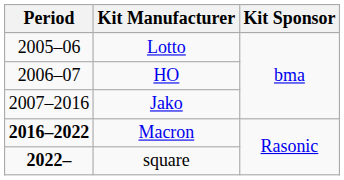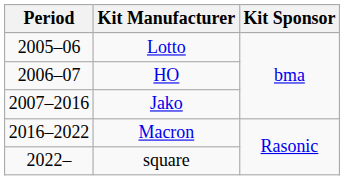Macron | Period: bold -> normal
square | Period: bold -> normal
